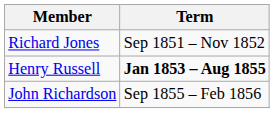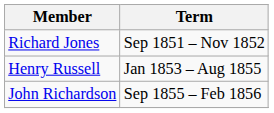Henry Russell | Term: bold -> normal
